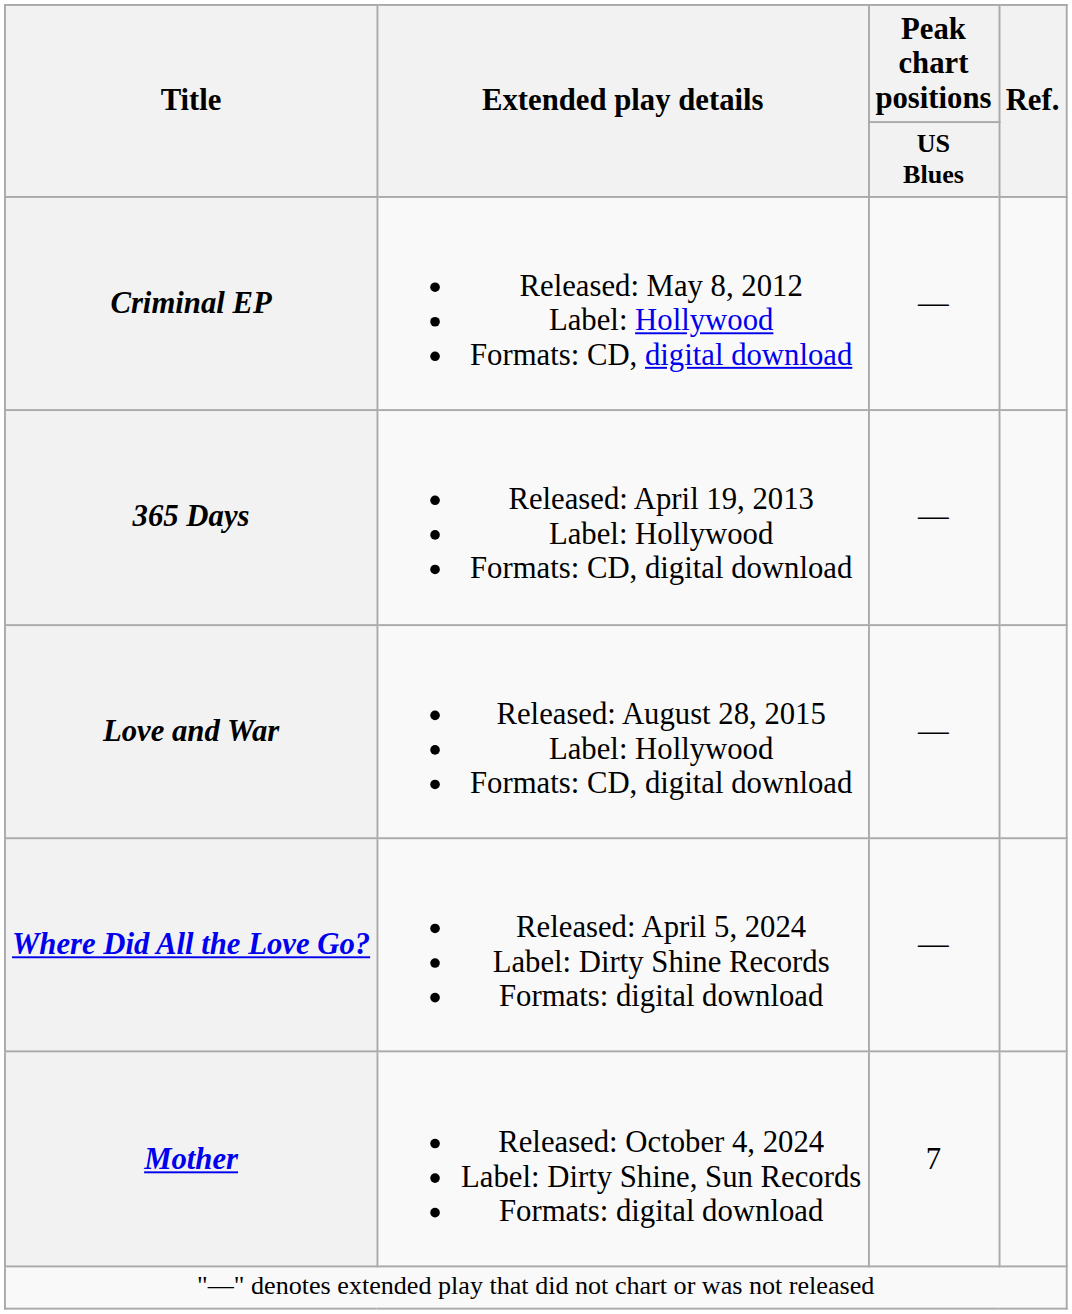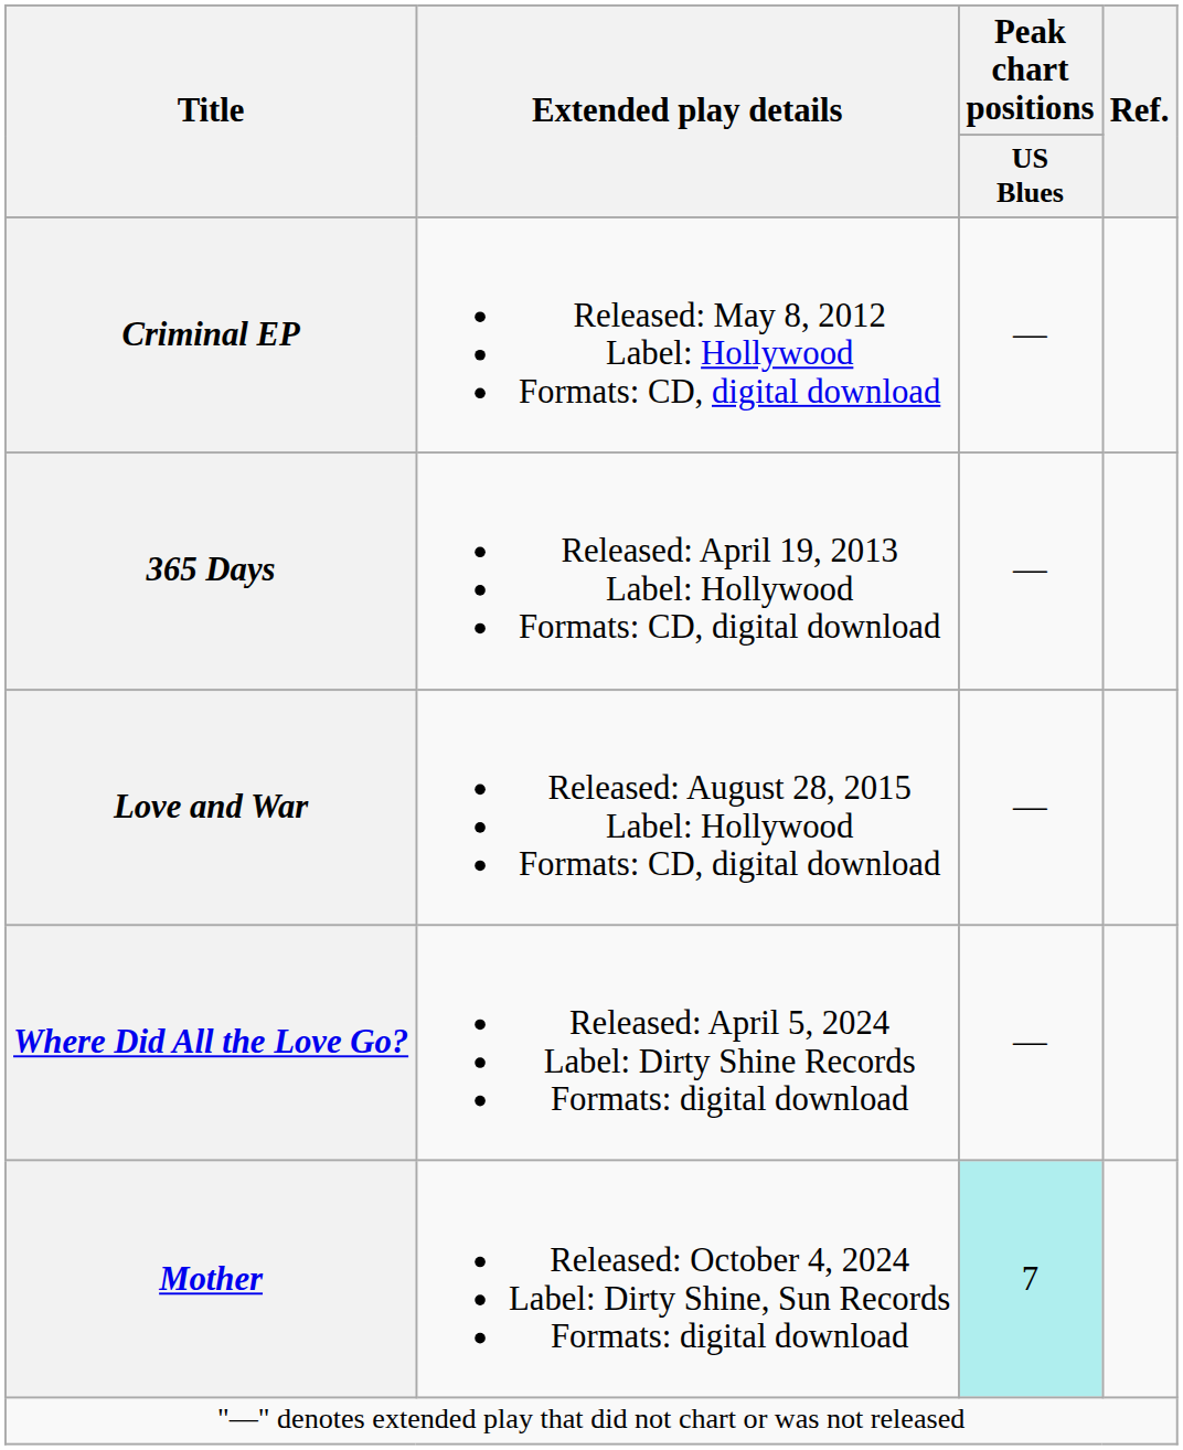Mother | Peak chart positions / US Blues: no background -> paleturquoise background
